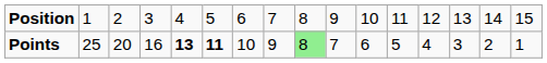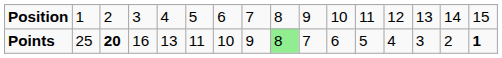Points | column 3: normal -> bold
Points | column 5: bold -> normal
Points | column 6: bold -> normal
Points | column 16: normal -> bold
